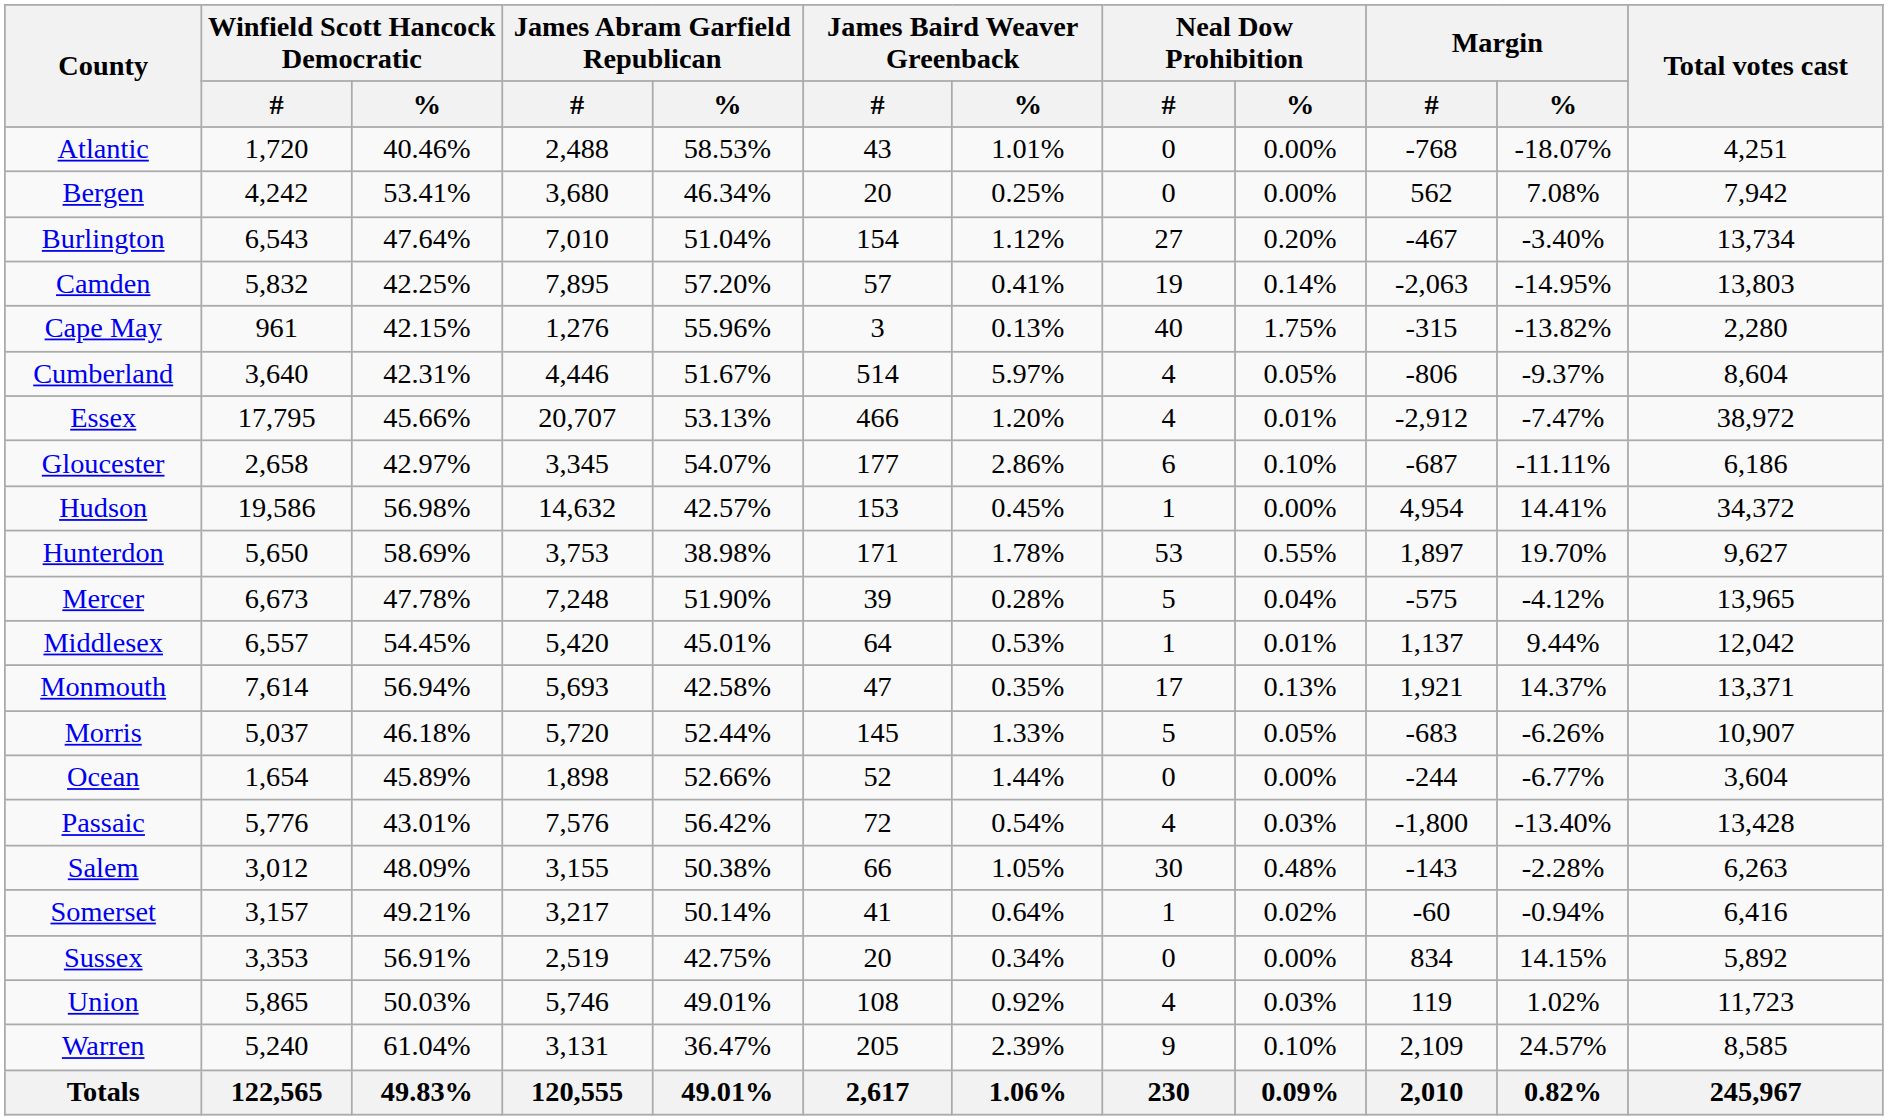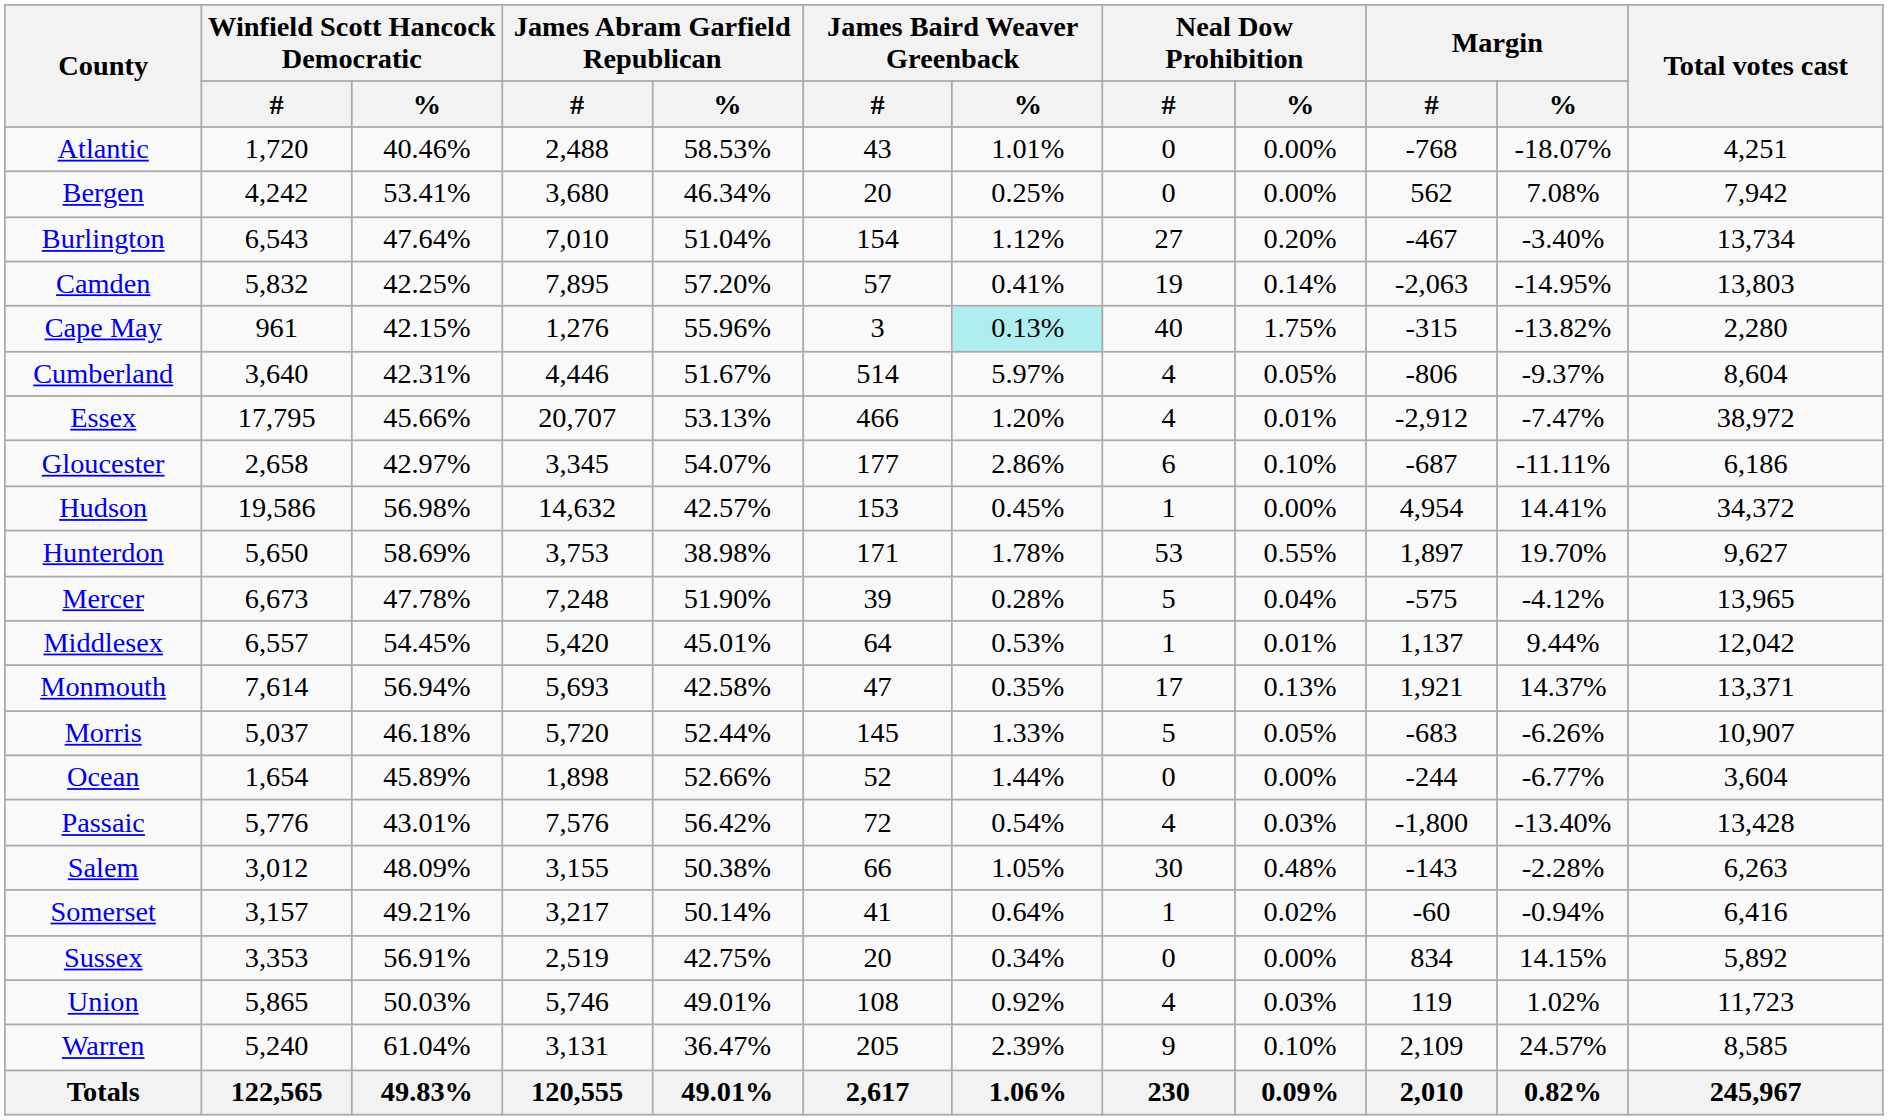Cape May | James Baird Weaver Greenback / %: no background -> paleturquoise background
